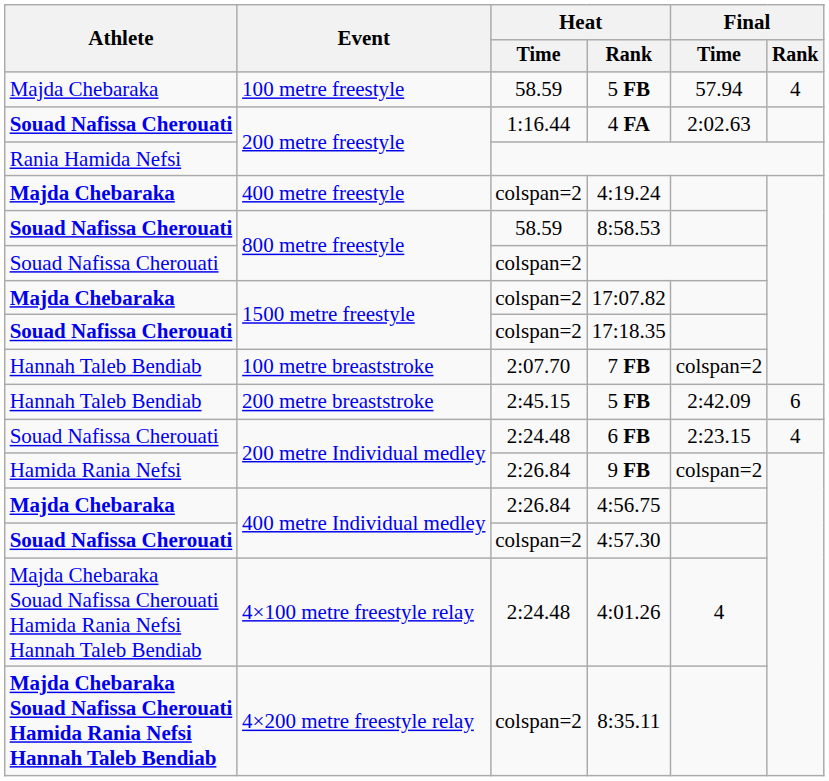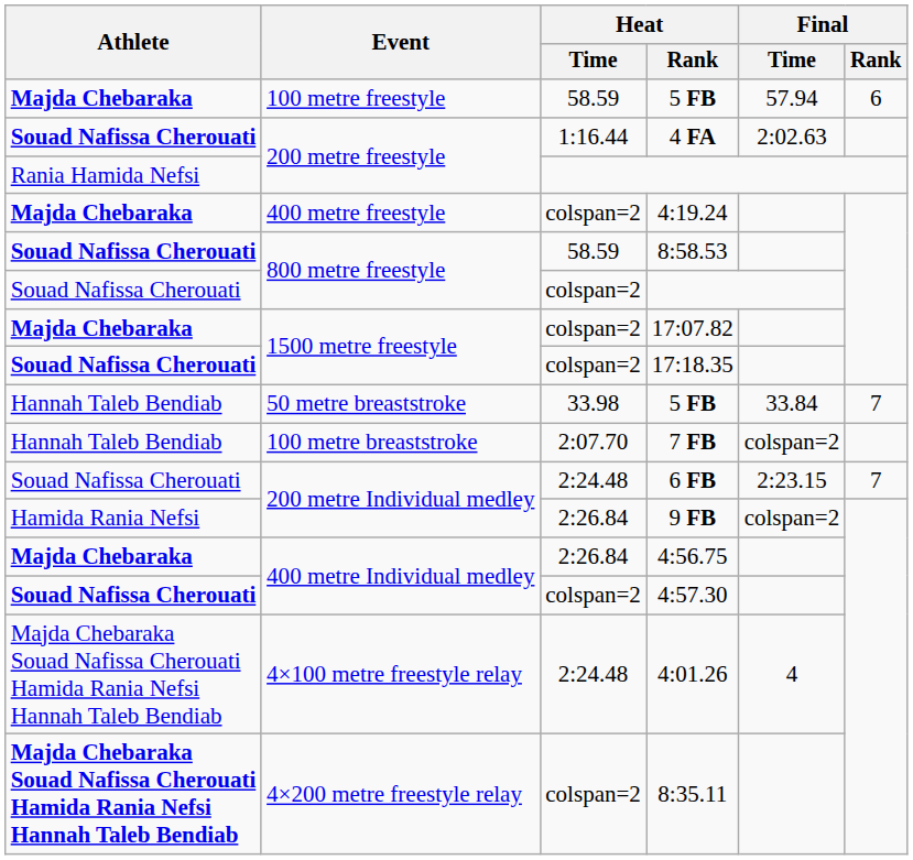100 metre freestyle / 5 FB | Athlete: normal -> bold
100 metre freestyle / 5 FB | Final / Rank: 4 -> 6
+ row: Hannah Taleb Bendiab | 50 metre breaststroke | 33.98 | 5 FB | 33.84 | 7
- row: Hannah Taleb Bendiab | 200 metre breaststroke | 2:45.15 | 5 FB | 2:42.09 | 6
6 FB | Final / Rank: 4 -> 7
